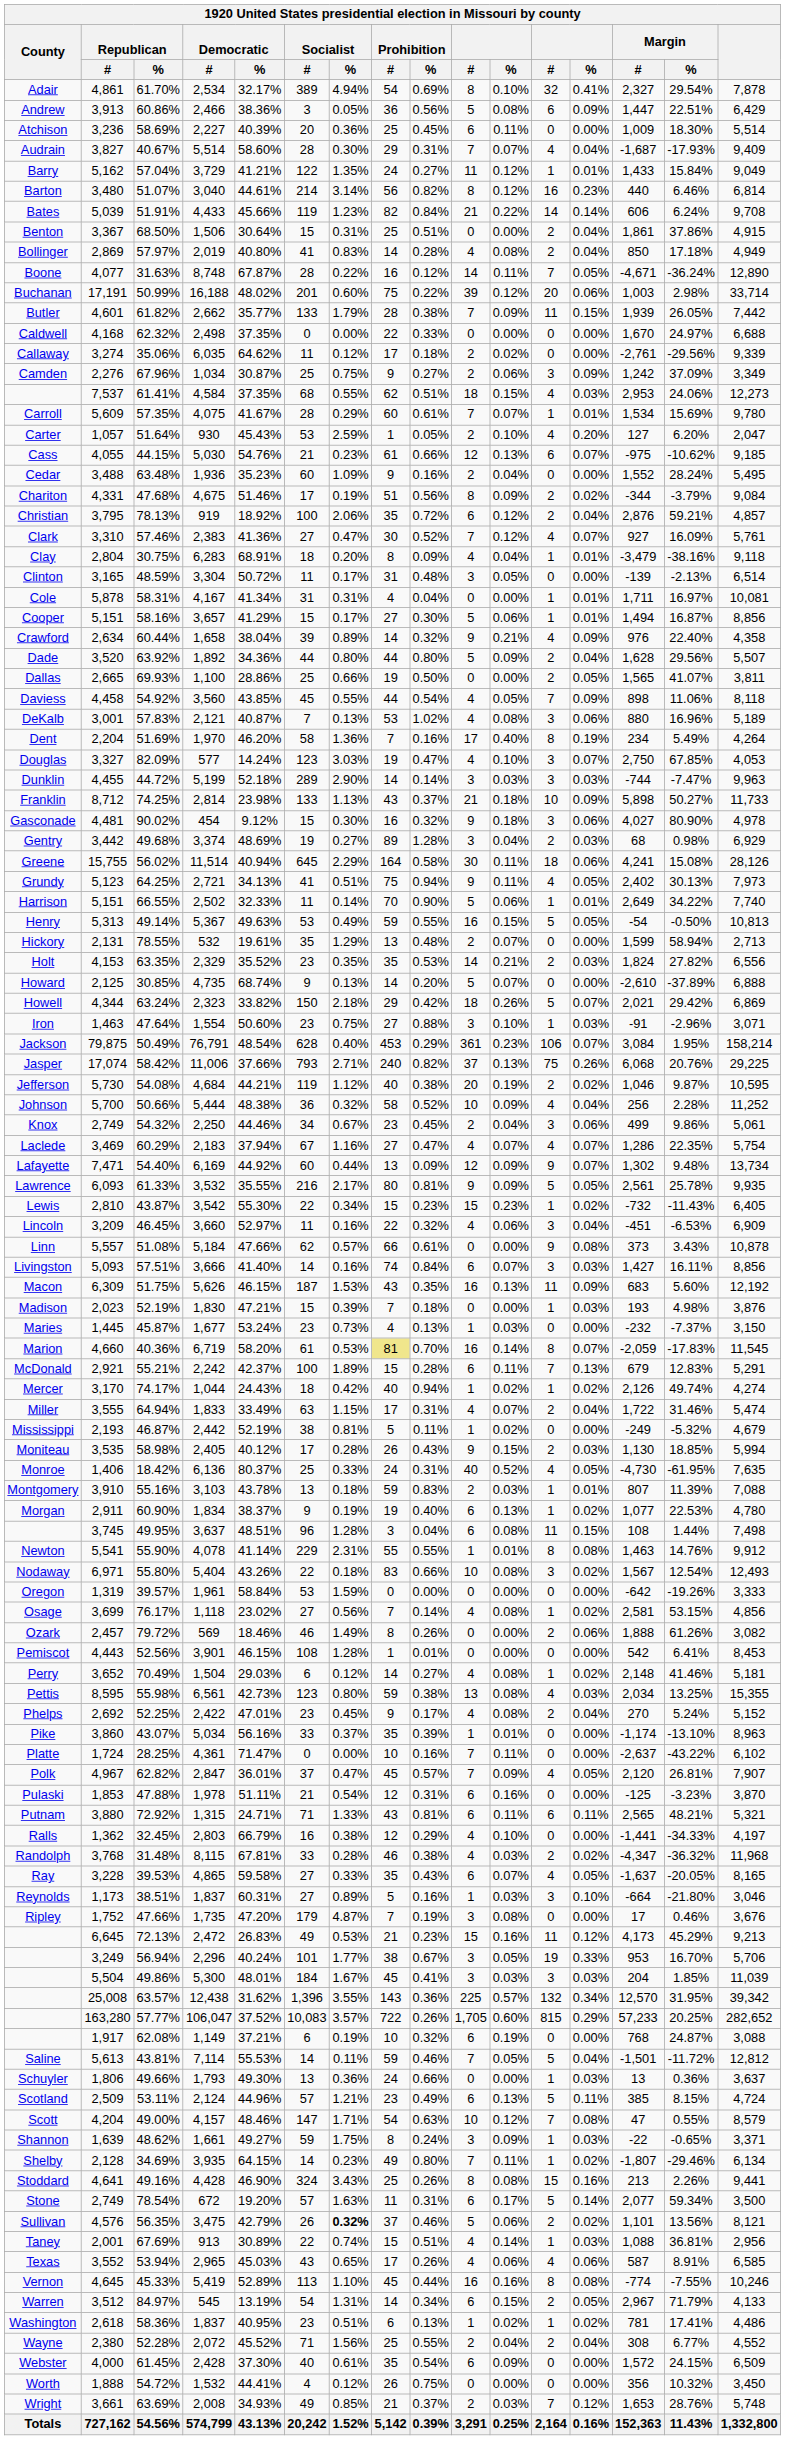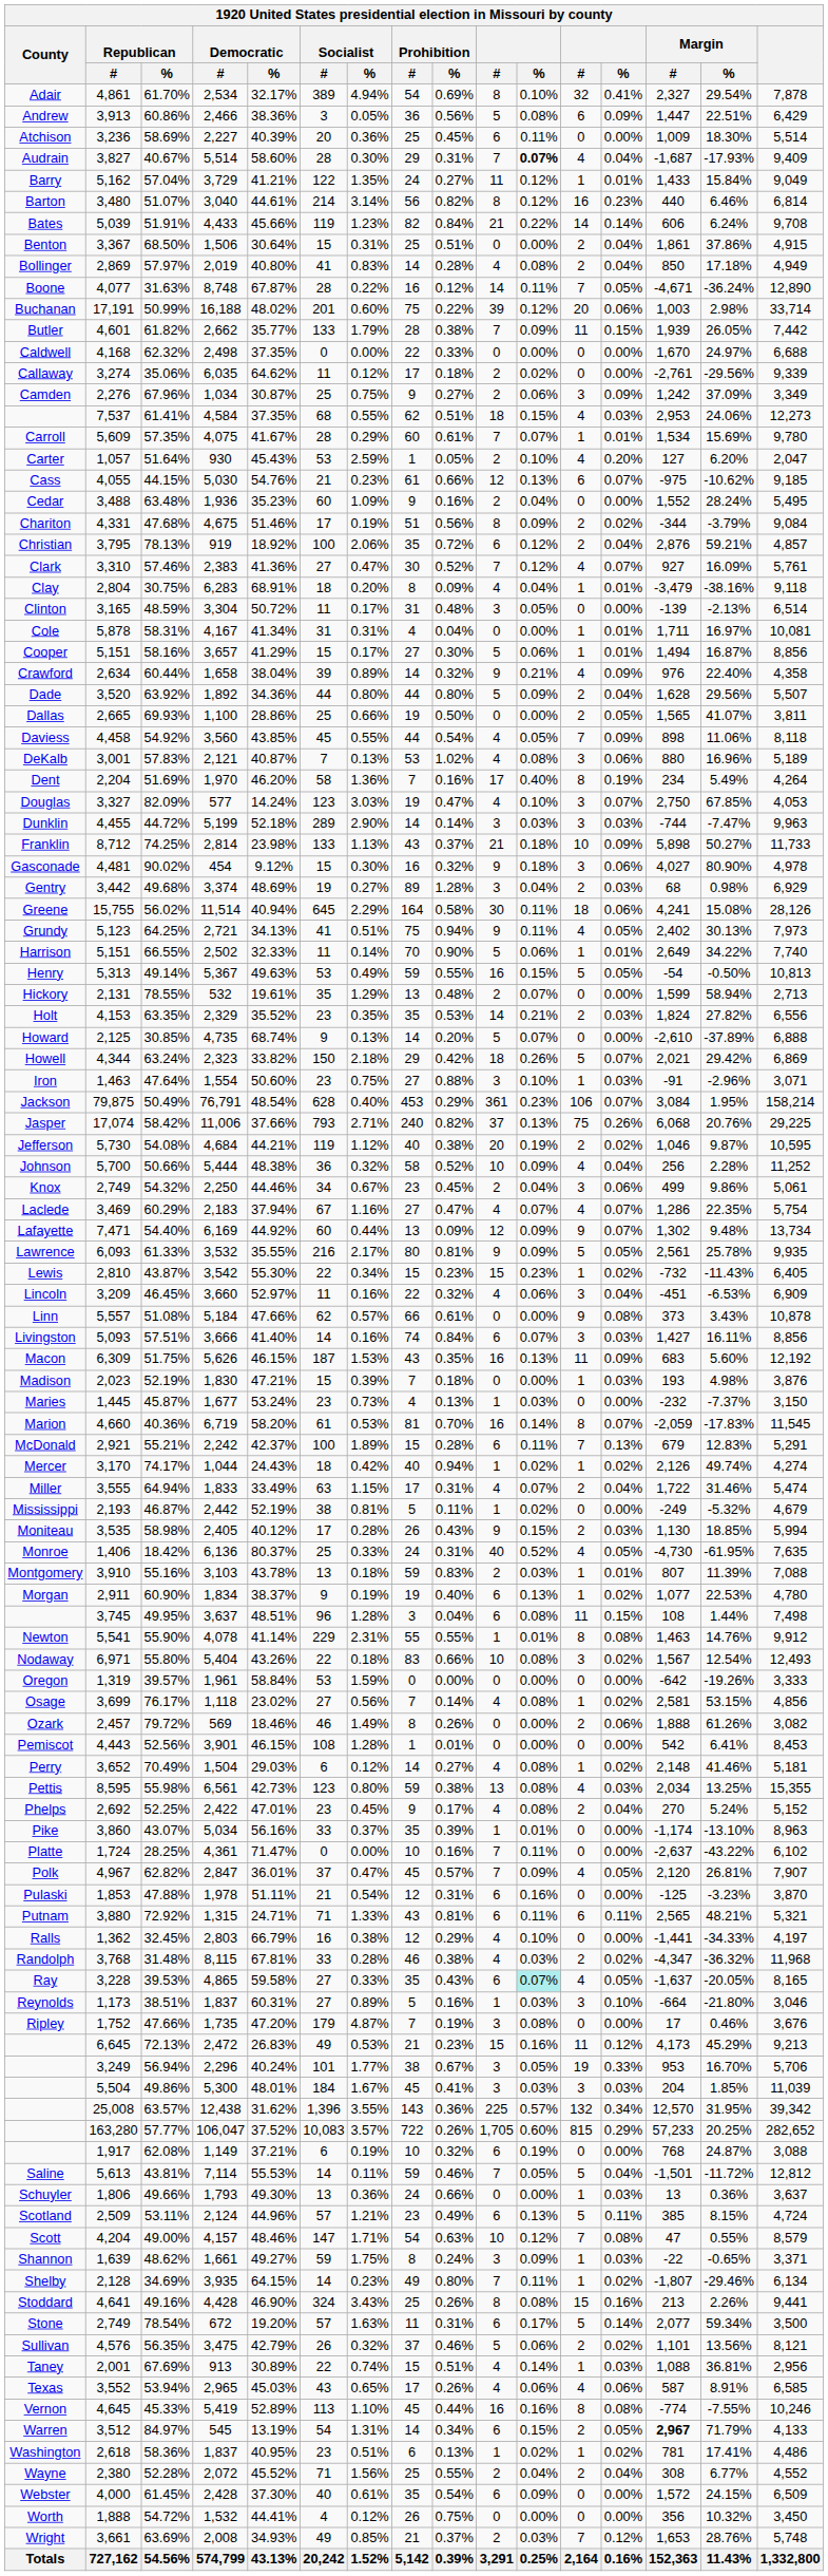Audrain | column 11: normal -> bold
Marion | Prohibition / #: khaki background -> no background
Ray | column 11: no background -> paleturquoise background
Sullivan | Socialist / %: bold -> normal
Warren | Margin / #: normal -> bold
